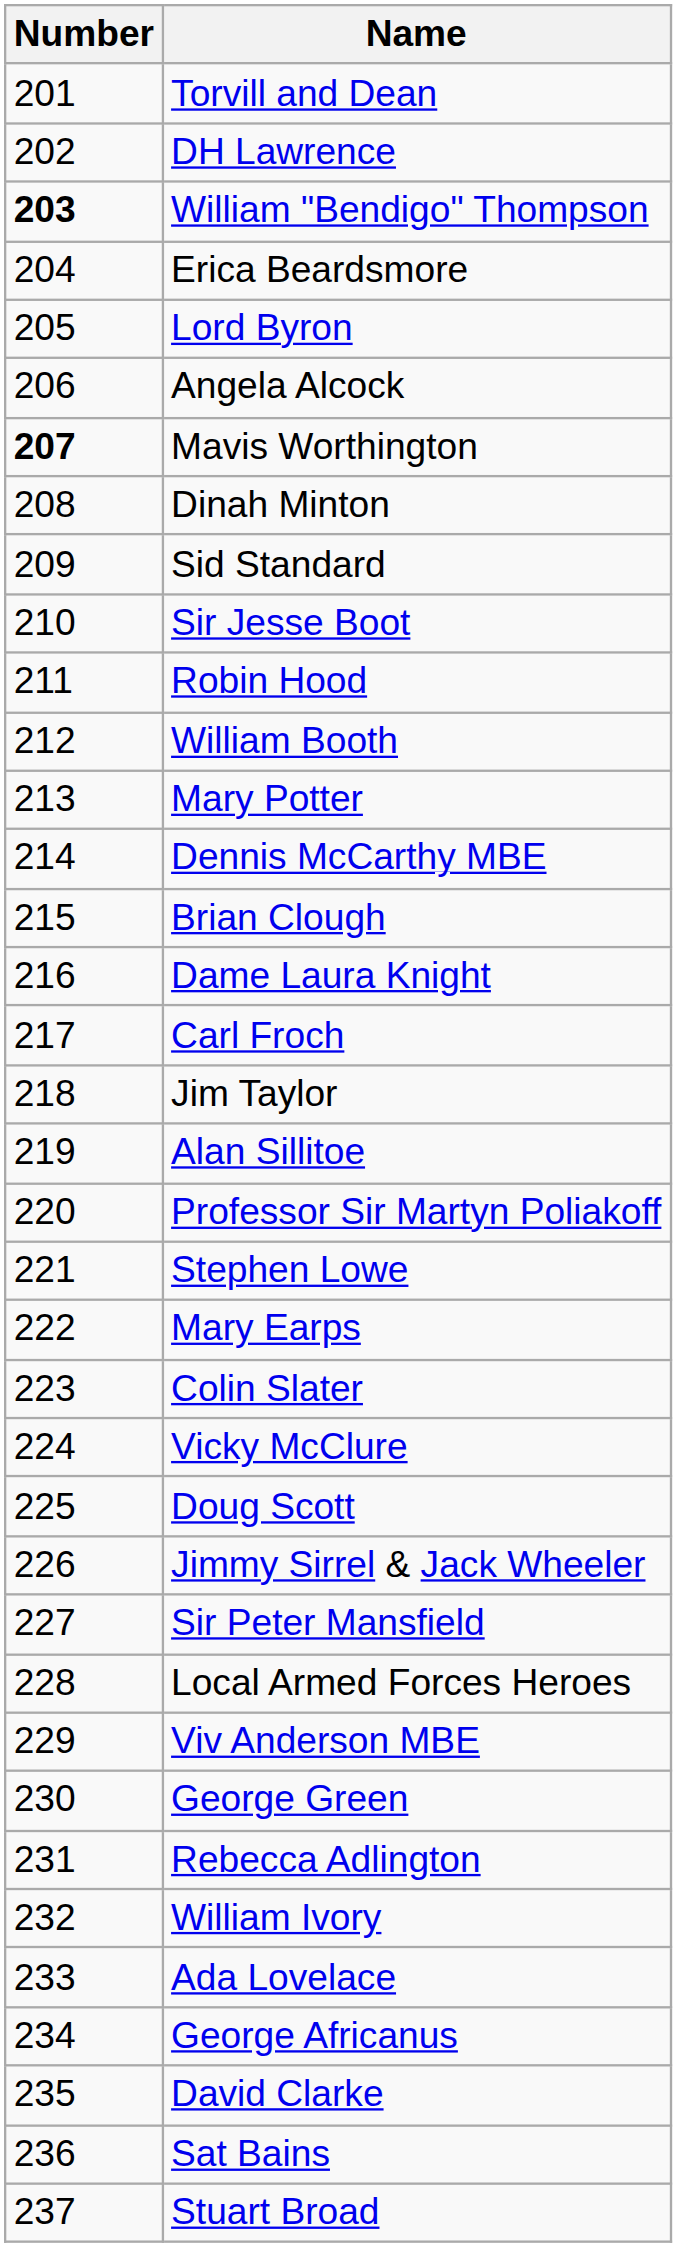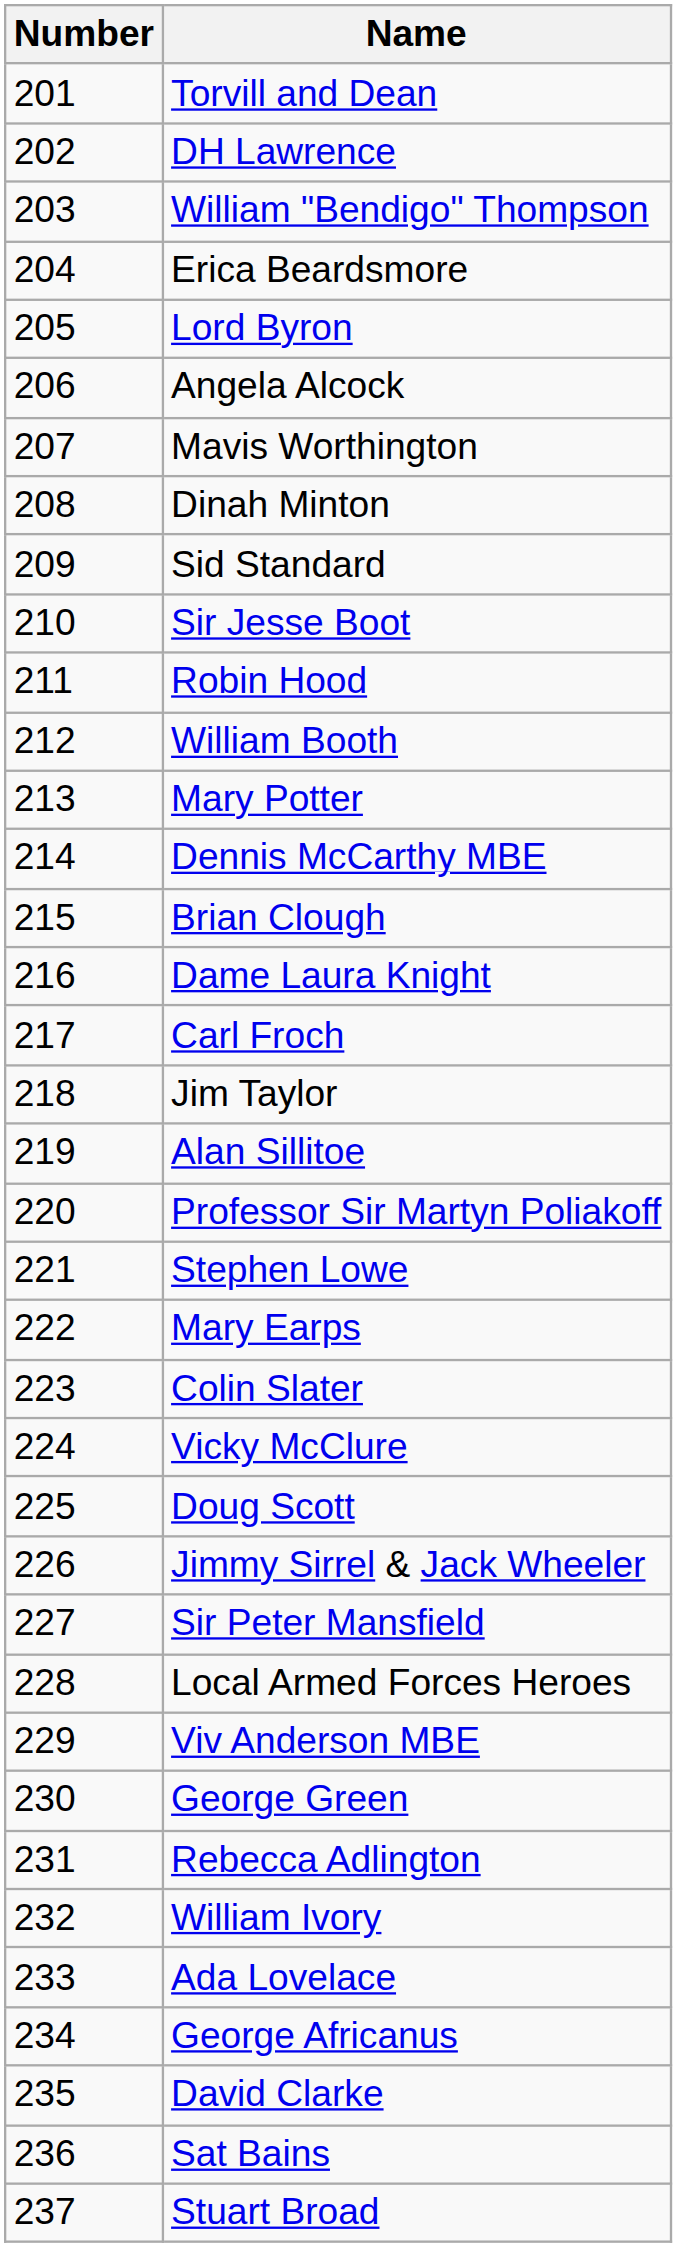William "Bendigo" Thompson | Number: bold -> normal
Mavis Worthington | Number: bold -> normal
